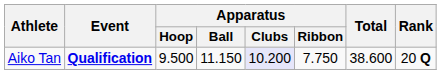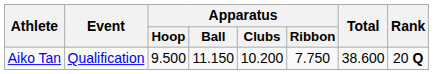Aiko Tan | Event: bold -> normal
Aiko Tan | Apparatus / Clubs: lavender background -> no background
